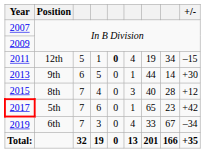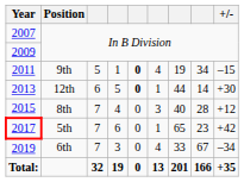2011 | Position: 12th -> 9th
2013 | Position: 9th -> 12th
2013 | column 5: normal -> bold
